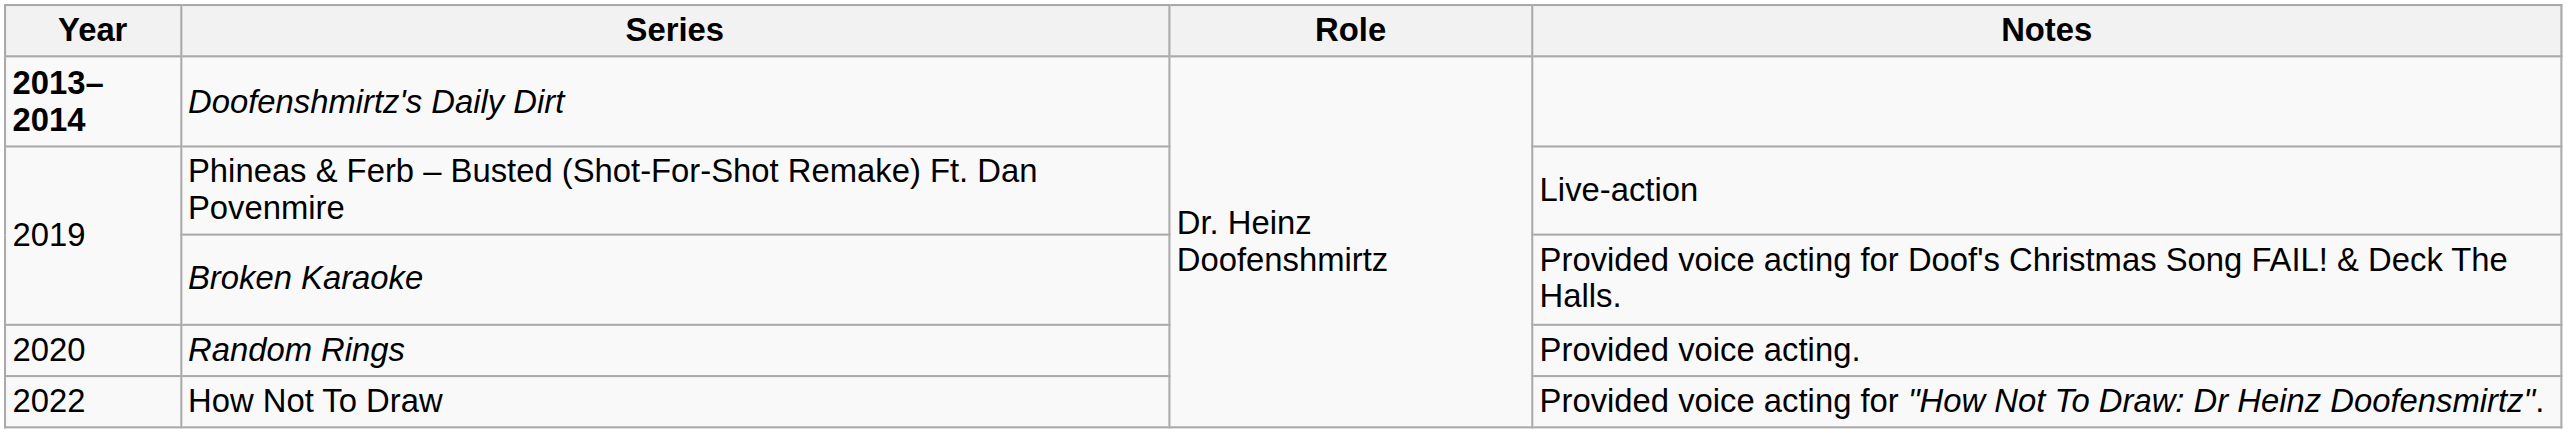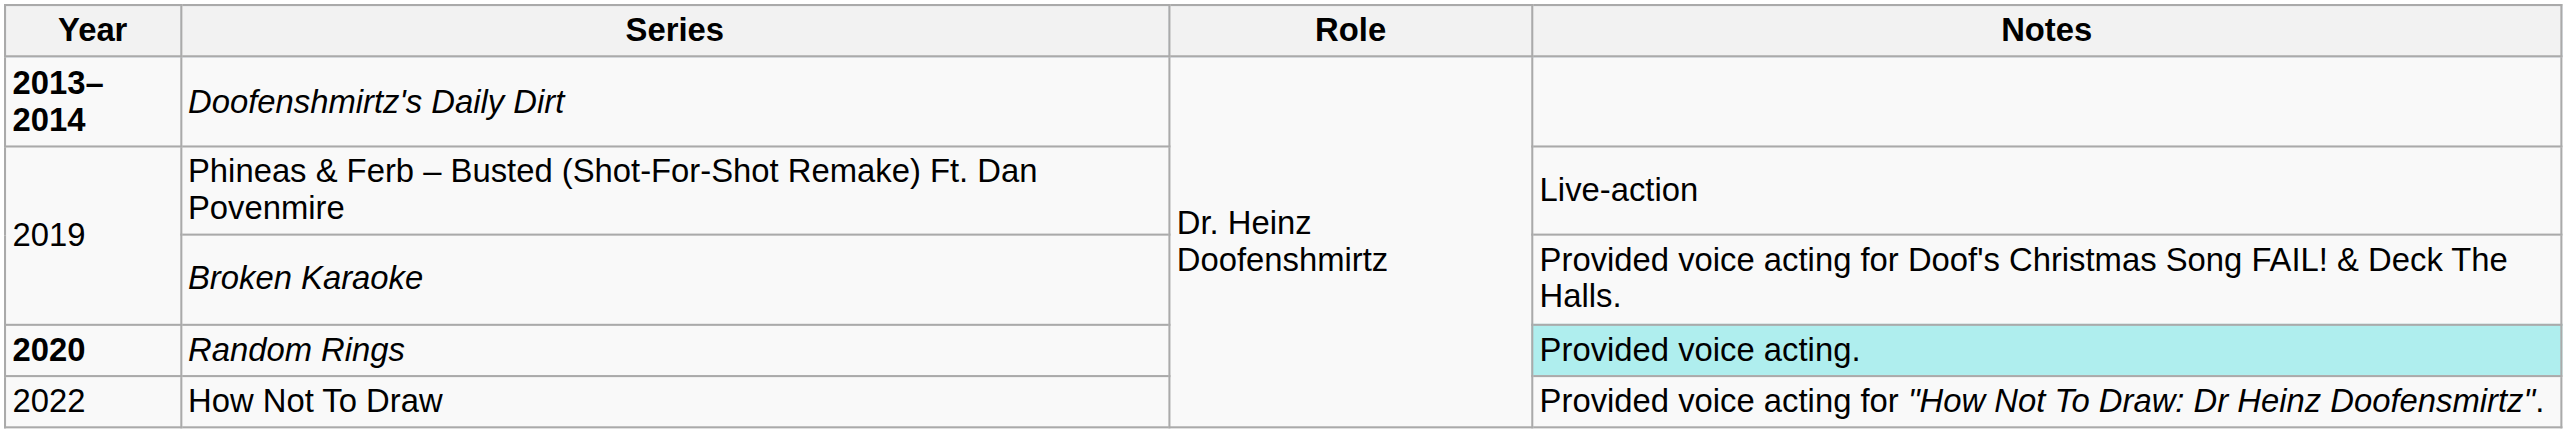Random Rings | Year: normal -> bold
Random Rings | Notes: no background -> paleturquoise background
